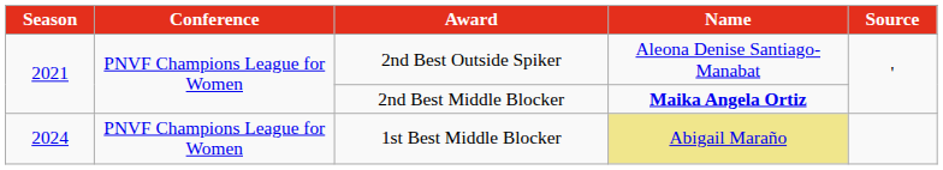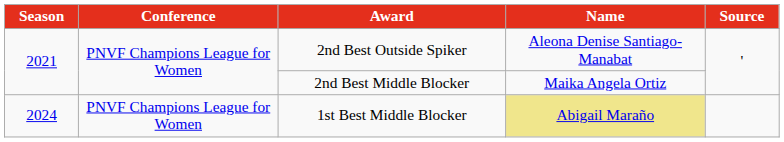2nd Best Middle Blocker | Name: bold -> normal
